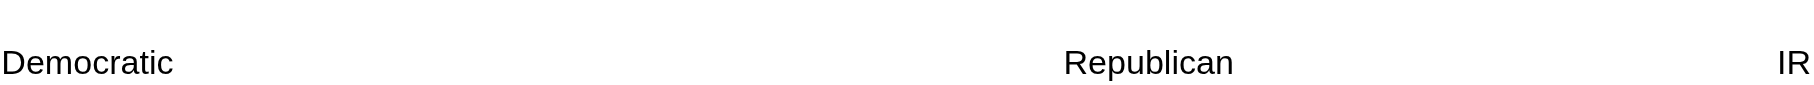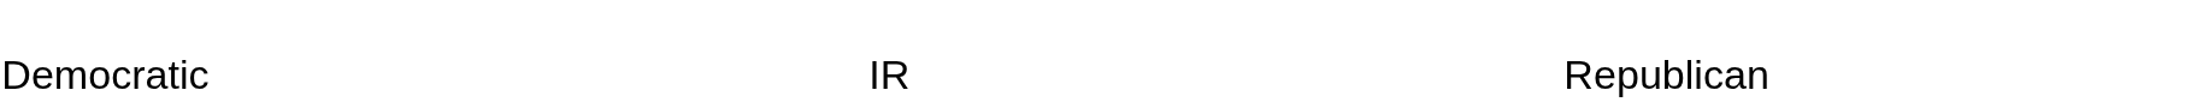columns swapped: 3 <-> 207
